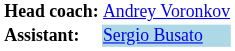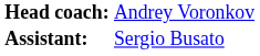Assistant: | column 2: lightblue background -> no background
